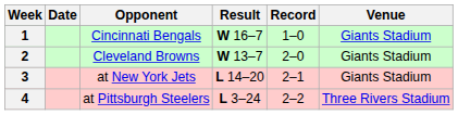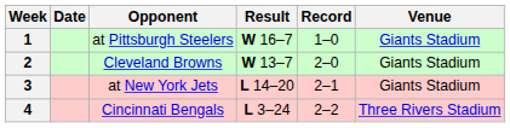1 | Opponent: Cincinnati Bengals -> at Pittsburgh Steelers
4 | Opponent: at Pittsburgh Steelers -> Cincinnati Bengals
